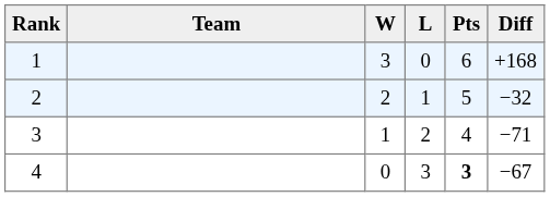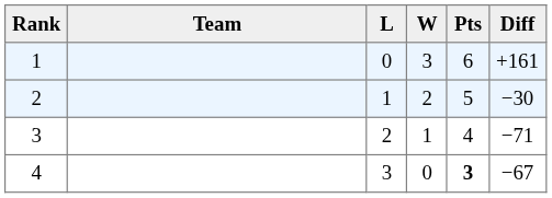columns swapped: W <-> L
row 2 | Diff: +168 -> +161
row 3 | Diff: −32 -> −30
